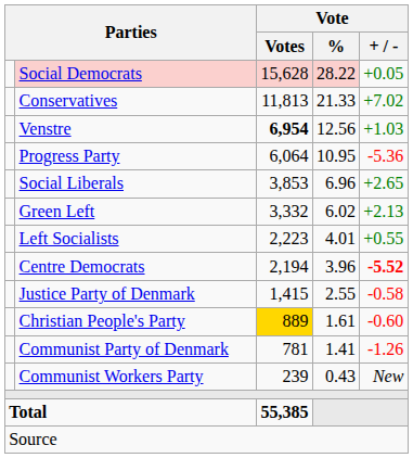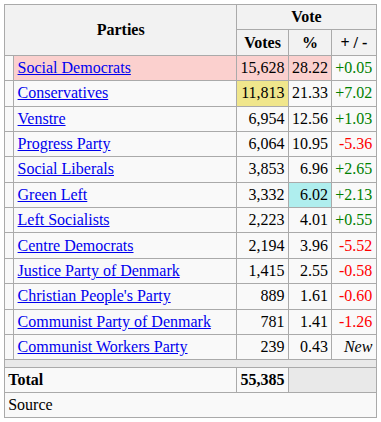Conservatives | Vote / Votes: no background -> khaki background
Venstre | Vote / Votes: bold -> normal
Green Left | Vote / %: no background -> paleturquoise background
Centre Democrats | Vote / + / -: bold -> normal
Christian People's Party | Vote / Votes: gold background -> no background
